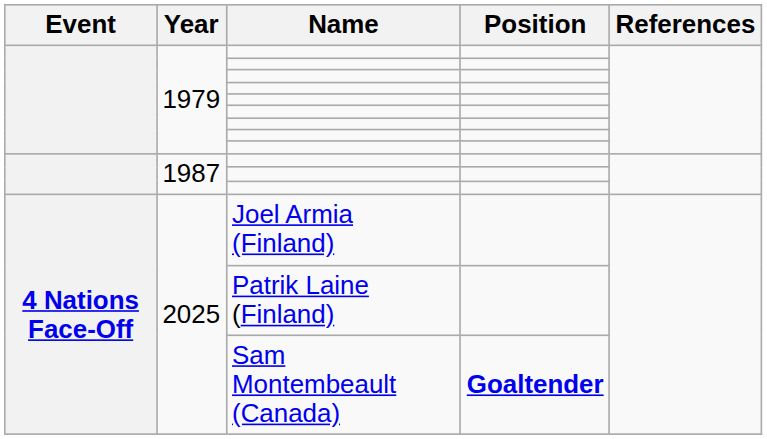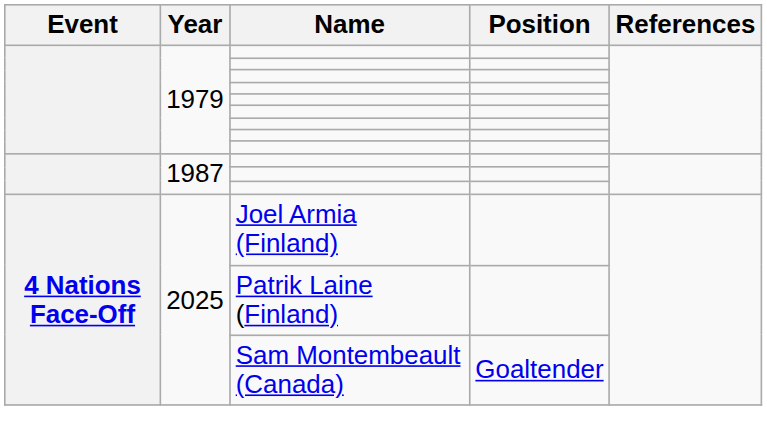Sam Montembeault (Canada) | Position: bold -> normal
